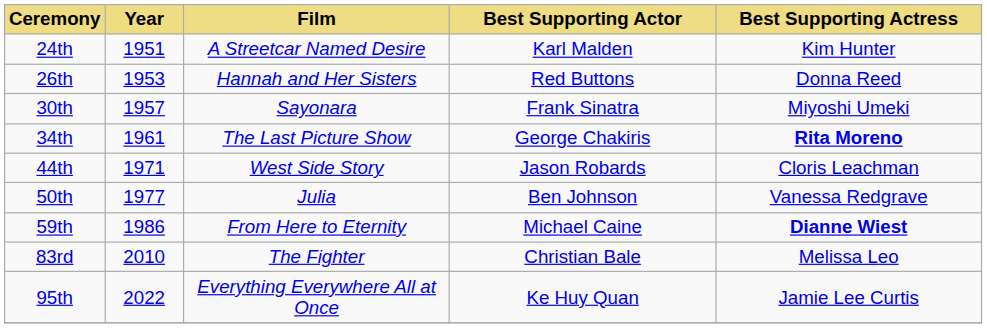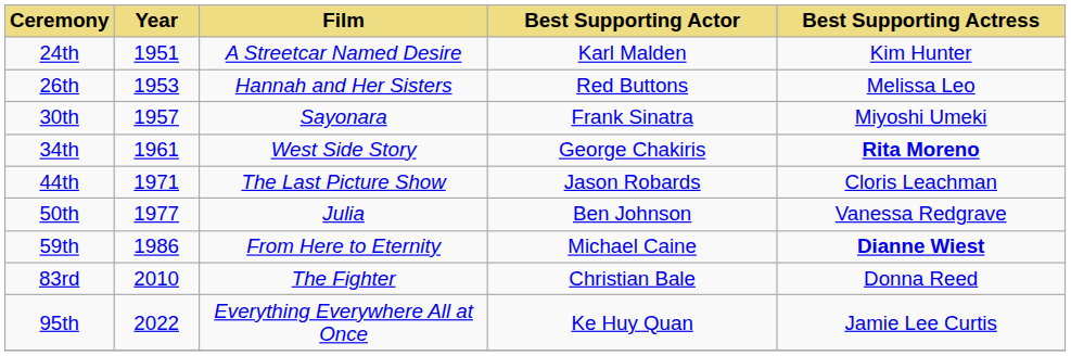26th | Best Supporting Actress: Donna Reed -> Melissa Leo
34th | Film: The Last Picture Show -> West Side Story
44th | Film: West Side Story -> The Last Picture Show
83rd | Best Supporting Actress: Melissa Leo -> Donna Reed
